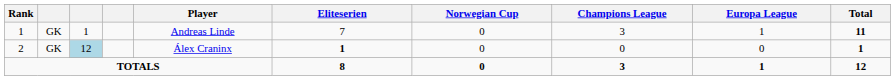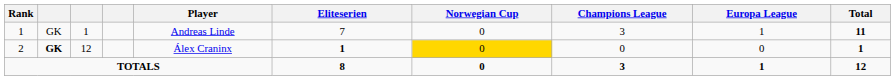2 | column 2: normal -> bold
2 | column 3: lightblue background -> no background
2 | Norwegian Cup: no background -> gold background
